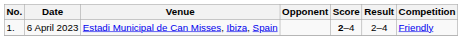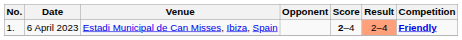6 April 2023 | Result: no background -> lightsalmon background
6 April 2023 | Competition: normal -> bold
